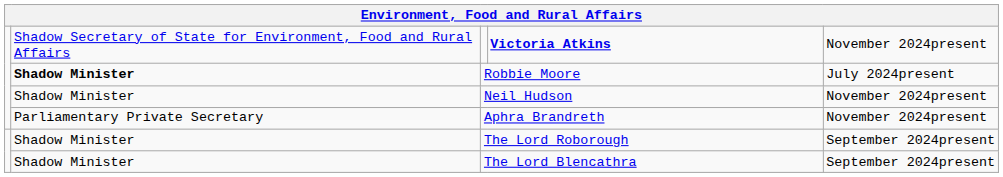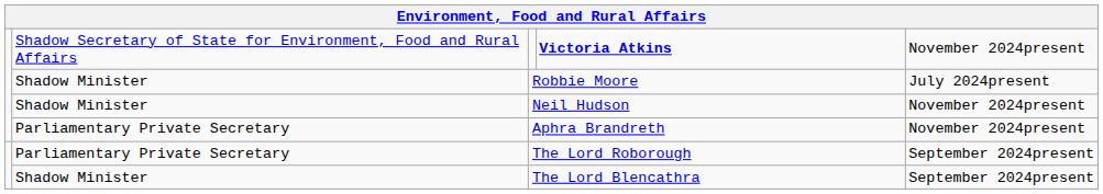Robbie Moore | column 2: bold -> normal
The Lord Roborough | column 2: Shadow Minister -> Parliamentary Private Secretary
